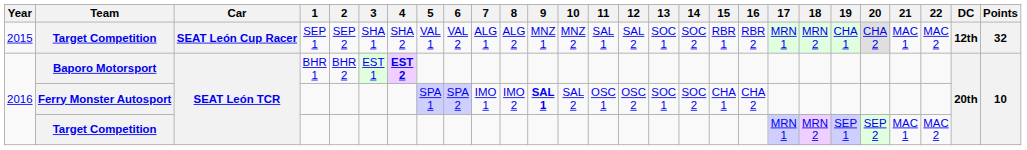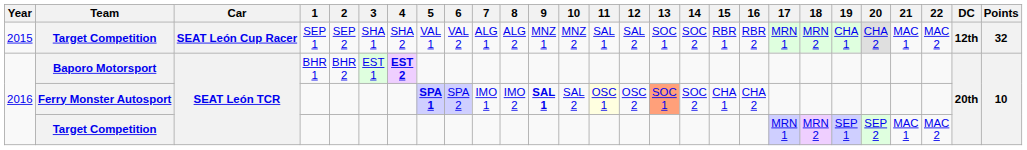Ferry Monster Autosport | 5: normal -> bold
Ferry Monster Autosport | 11: no background -> lightyellow background
Ferry Monster Autosport | 13: no background -> lightsalmon background
